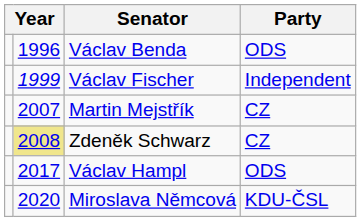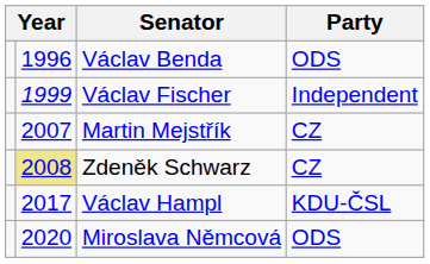Václav Hampl | Party: ODS -> KDU-ČSL
Miroslava Němcová | Party: KDU-ČSL -> ODS
